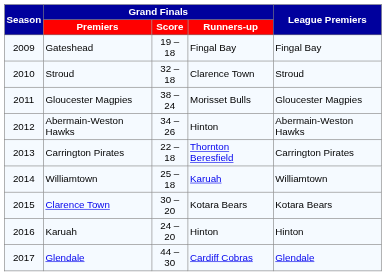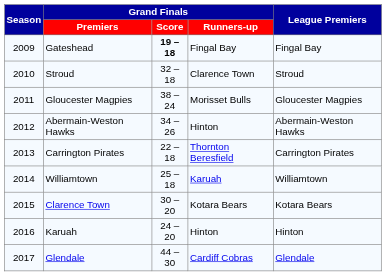Gateshead | Grand Finals / Score: normal -> bold
